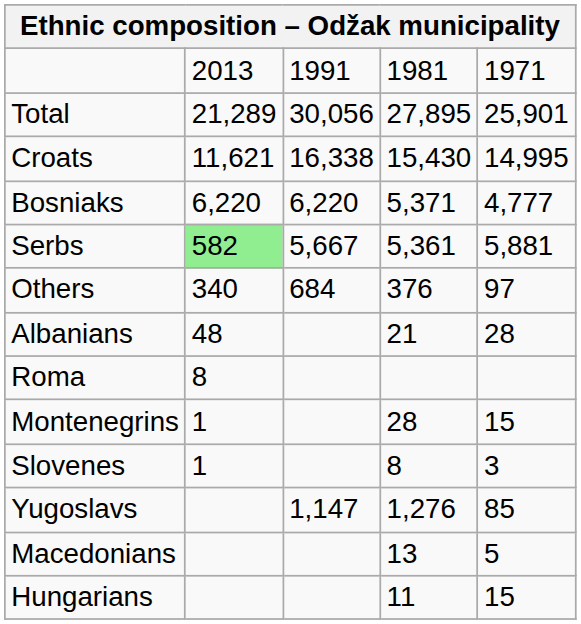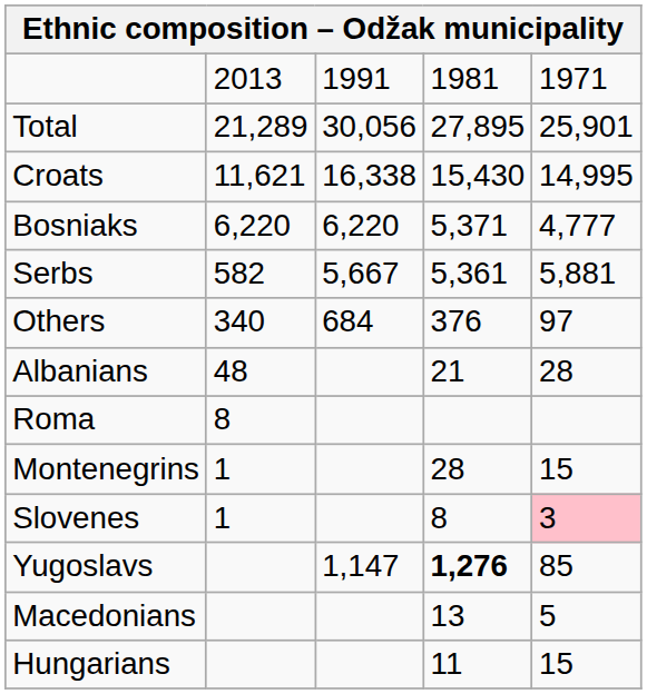Serbs | column 2: lightgreen background -> no background
Slovenes | column 5: no background -> pink background
Yugoslavs | column 4: normal -> bold
